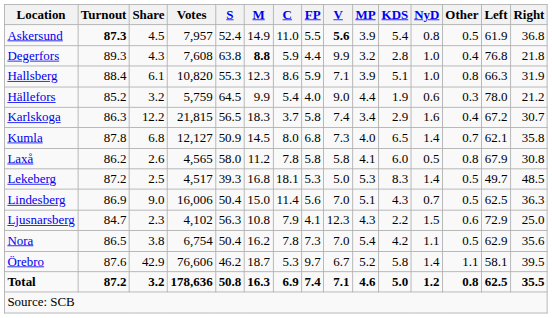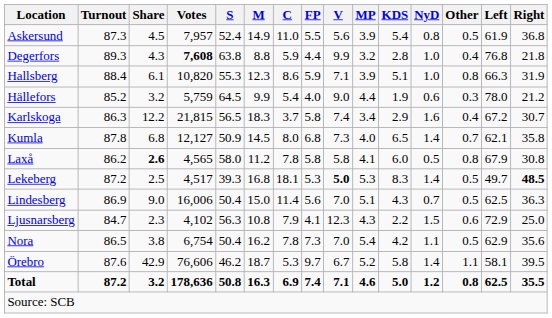Askersund | Turnout: bold -> normal
Askersund | V: bold -> normal
Degerfors | Votes: normal -> bold
Degerfors | M: bold -> normal
Laxå | Share: normal -> bold
Lekeberg | V: normal -> bold
Lekeberg | Right: normal -> bold
